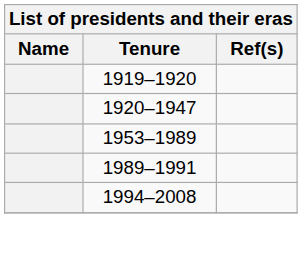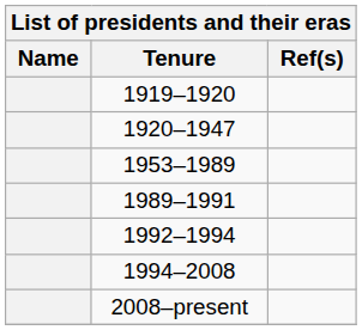+ row: 1992–1994
+ row: 2008–present
